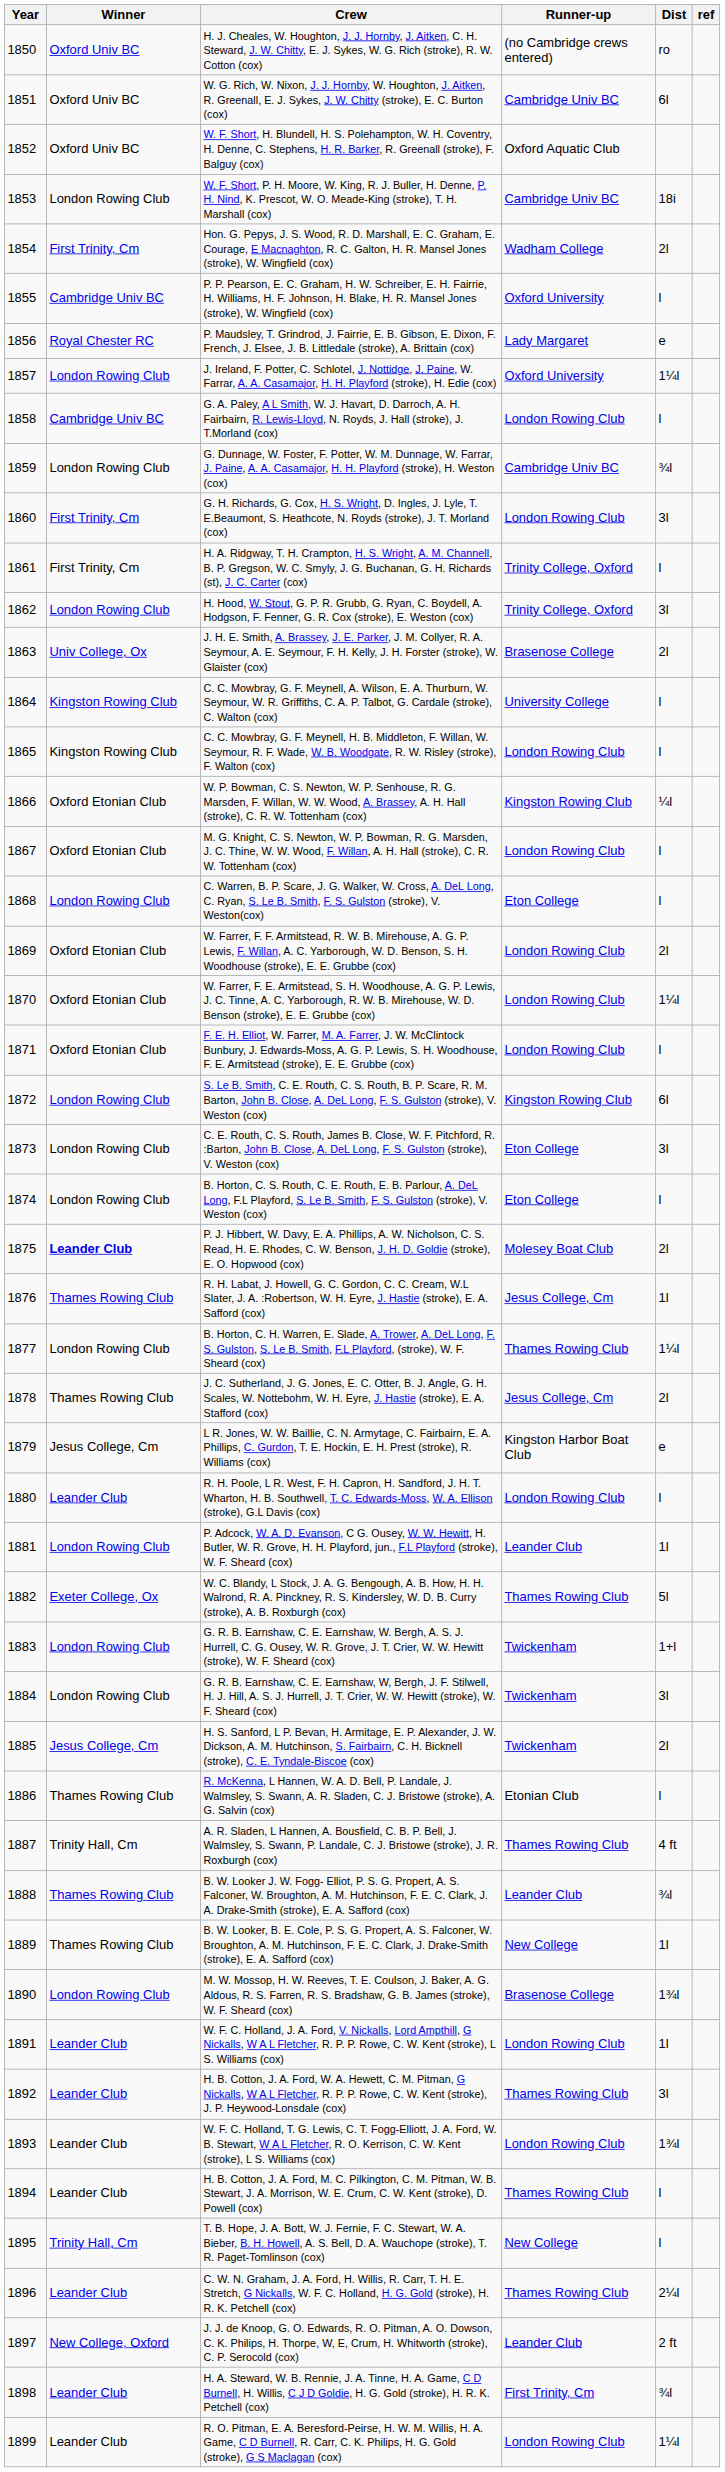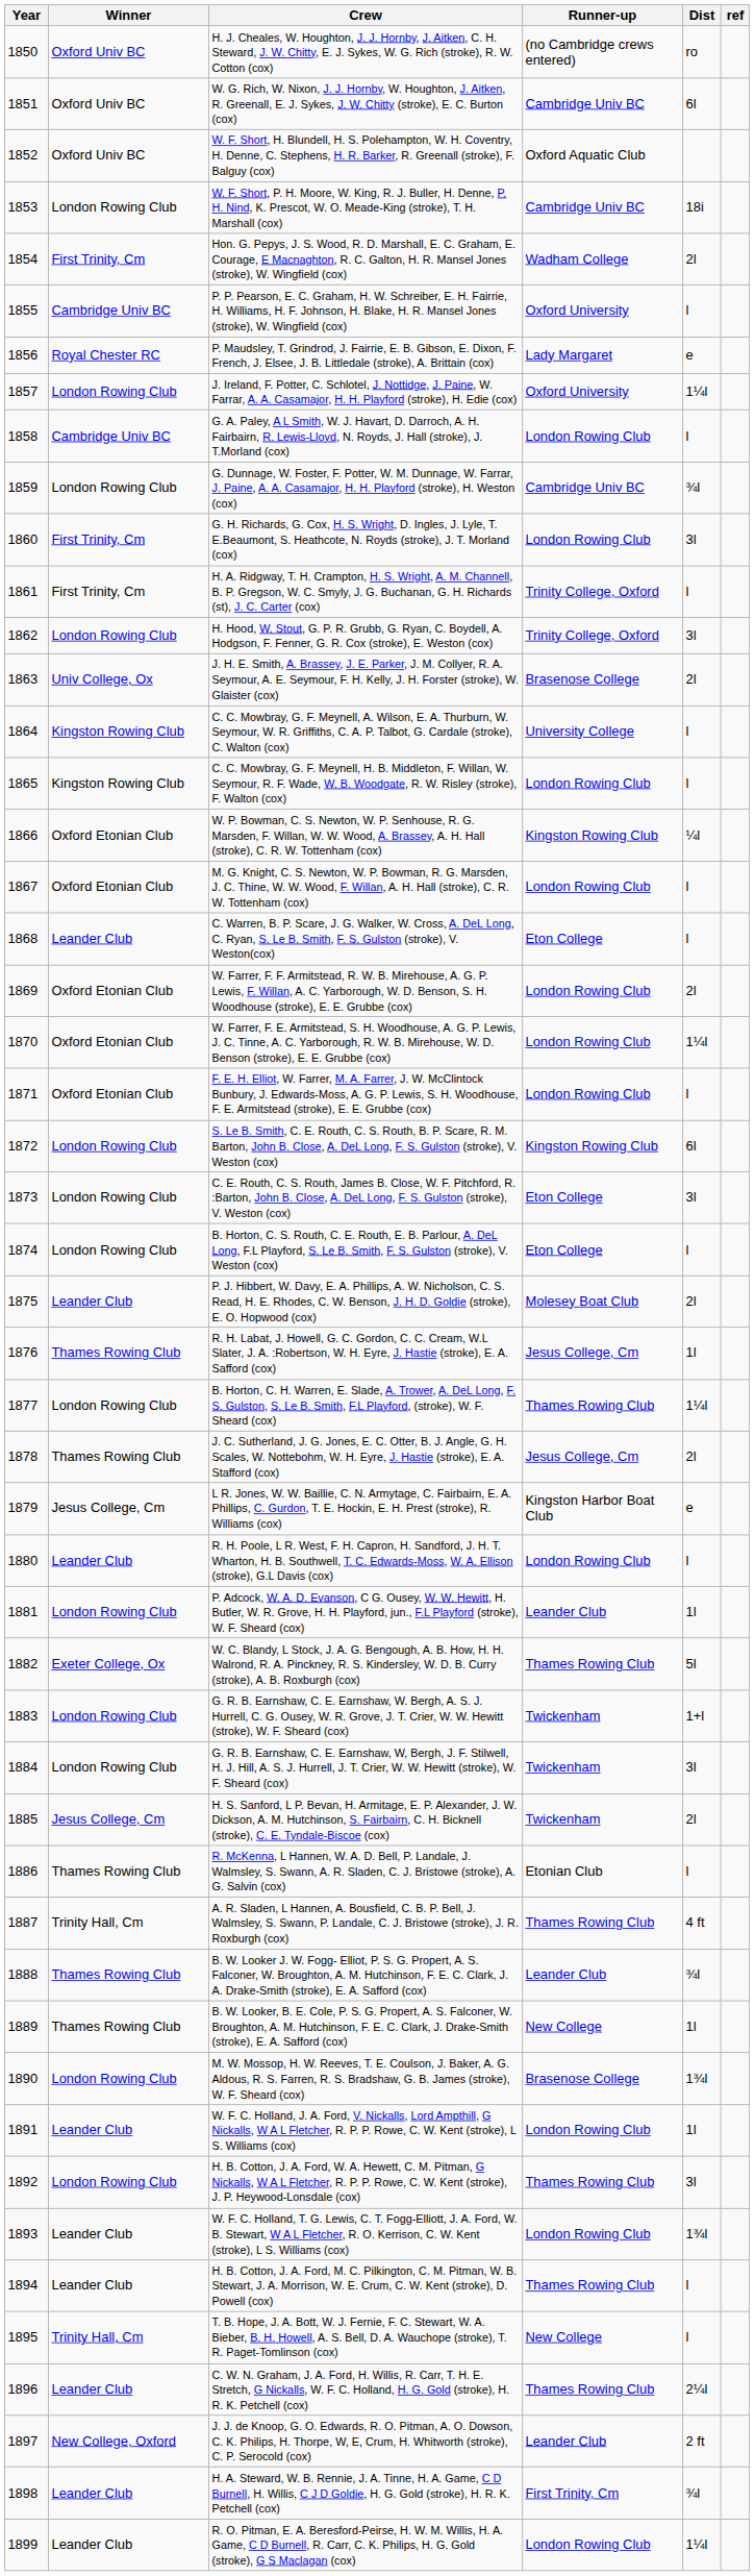row 20 | Winner: London Rowing Club -> Leander Club
row 27 | Winner: bold -> normal
row 44 | Winner: Leander Club -> London Rowing Club
